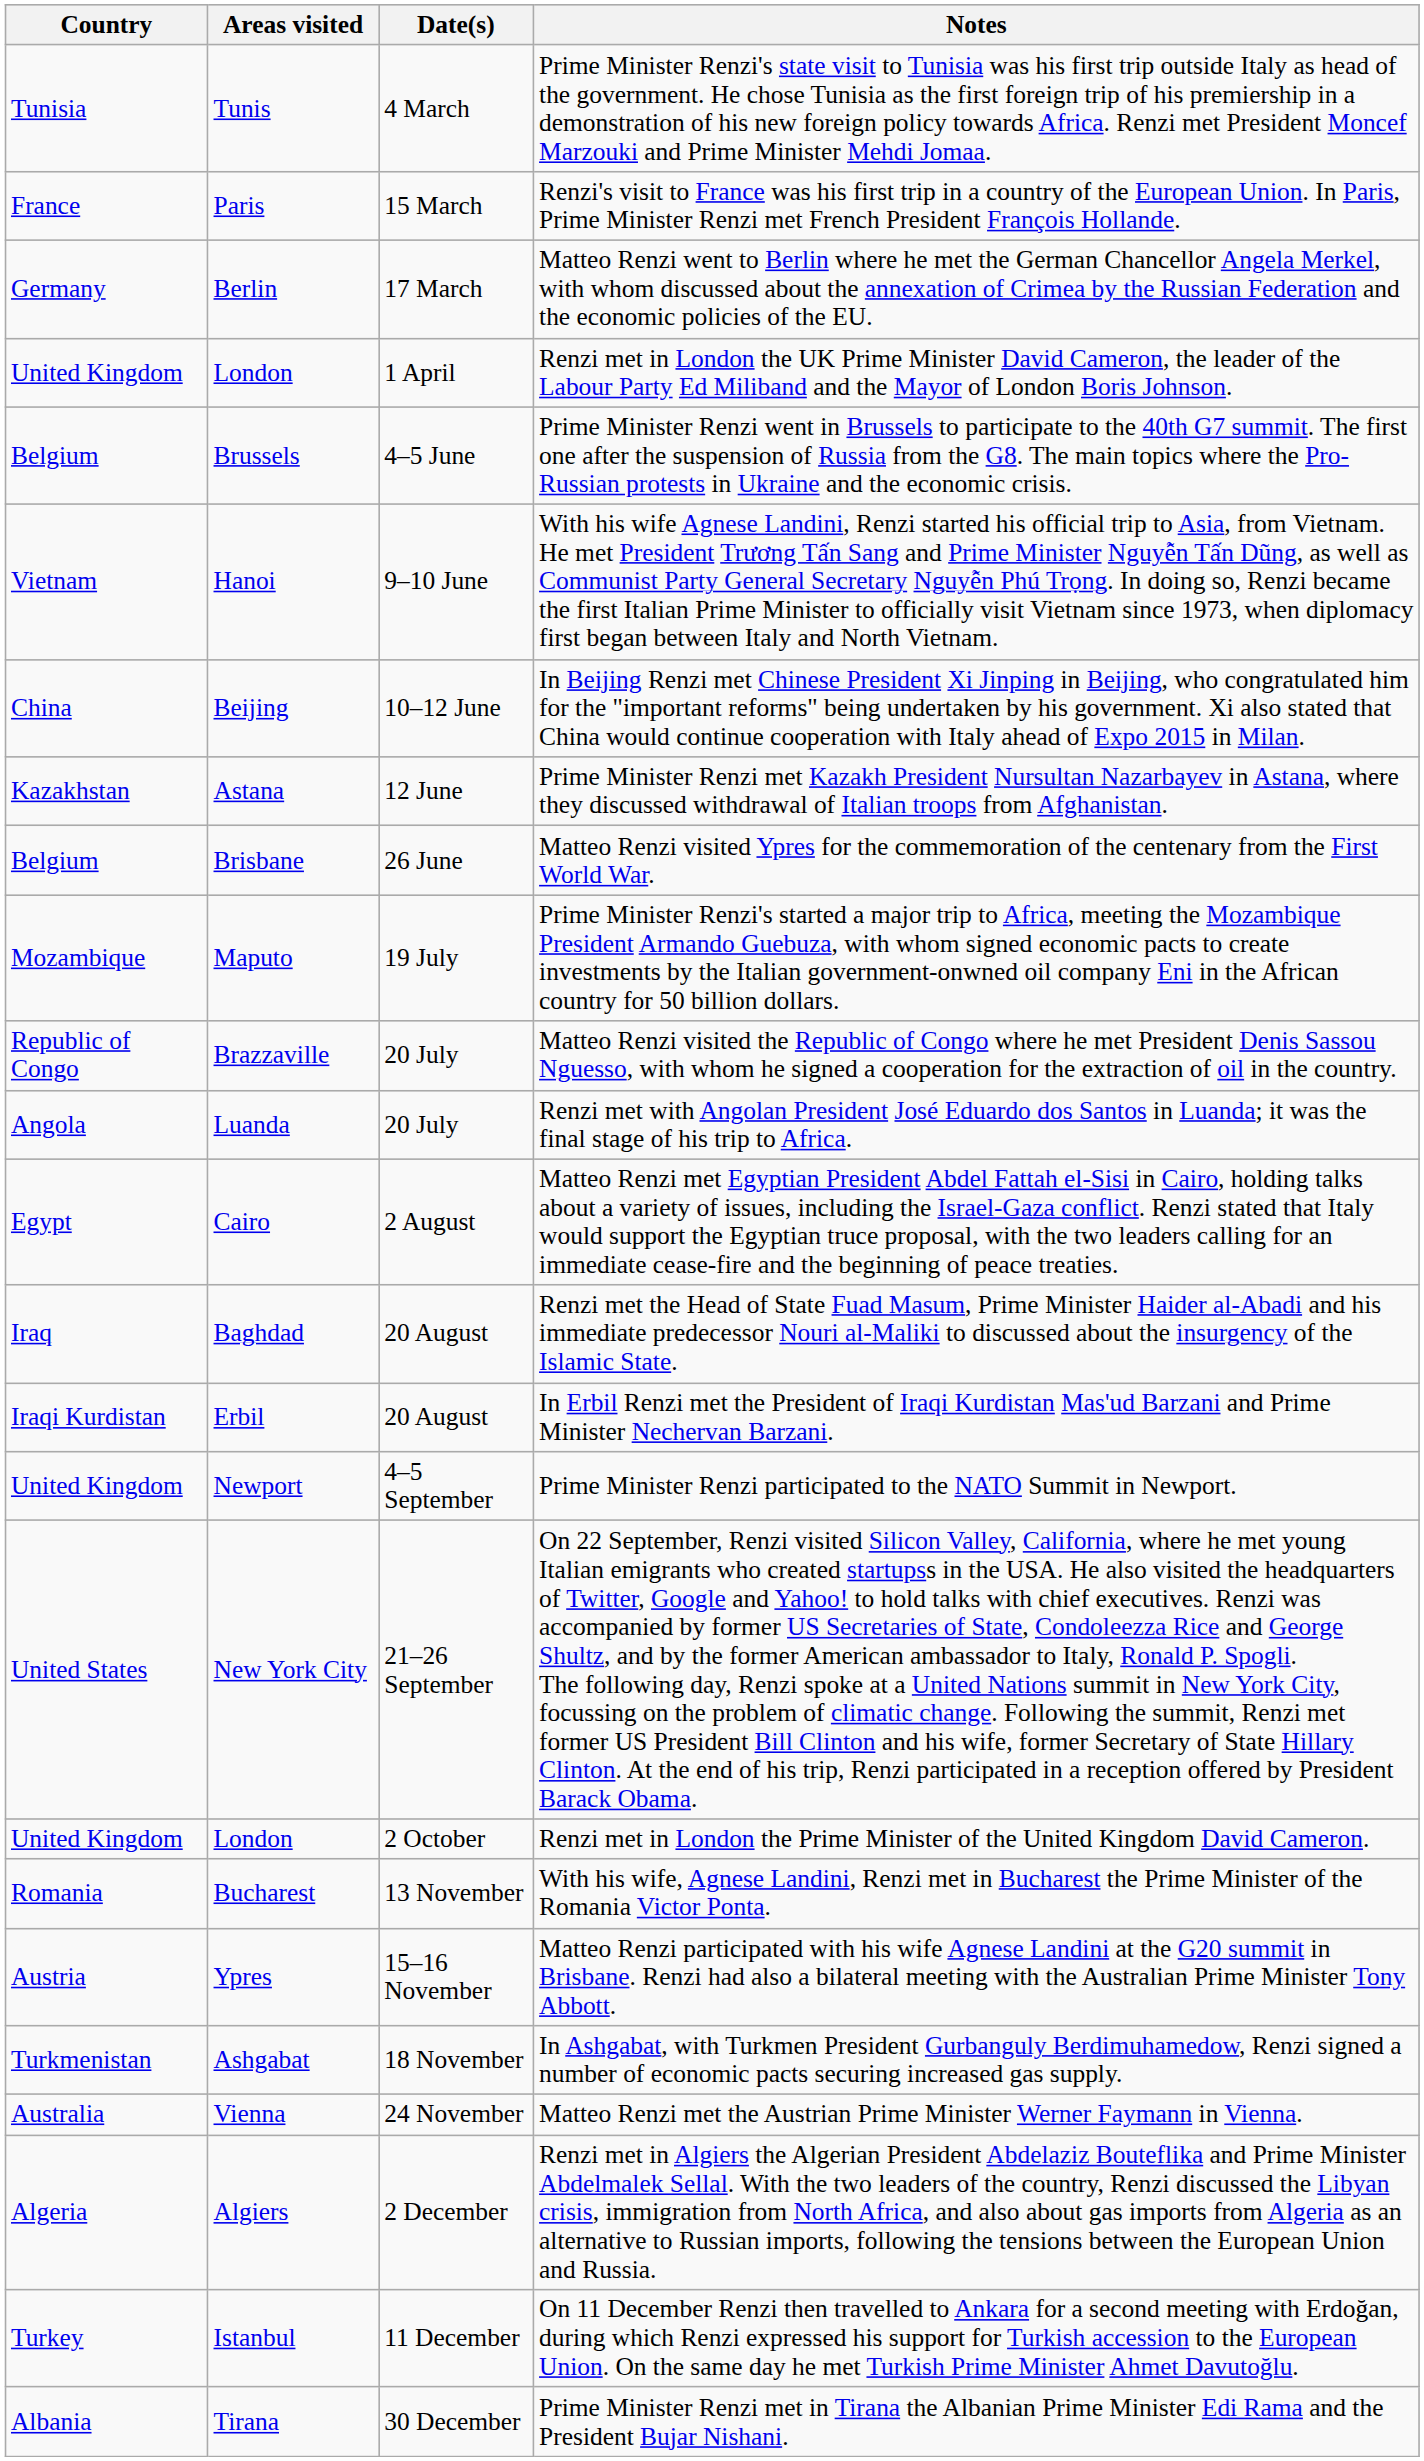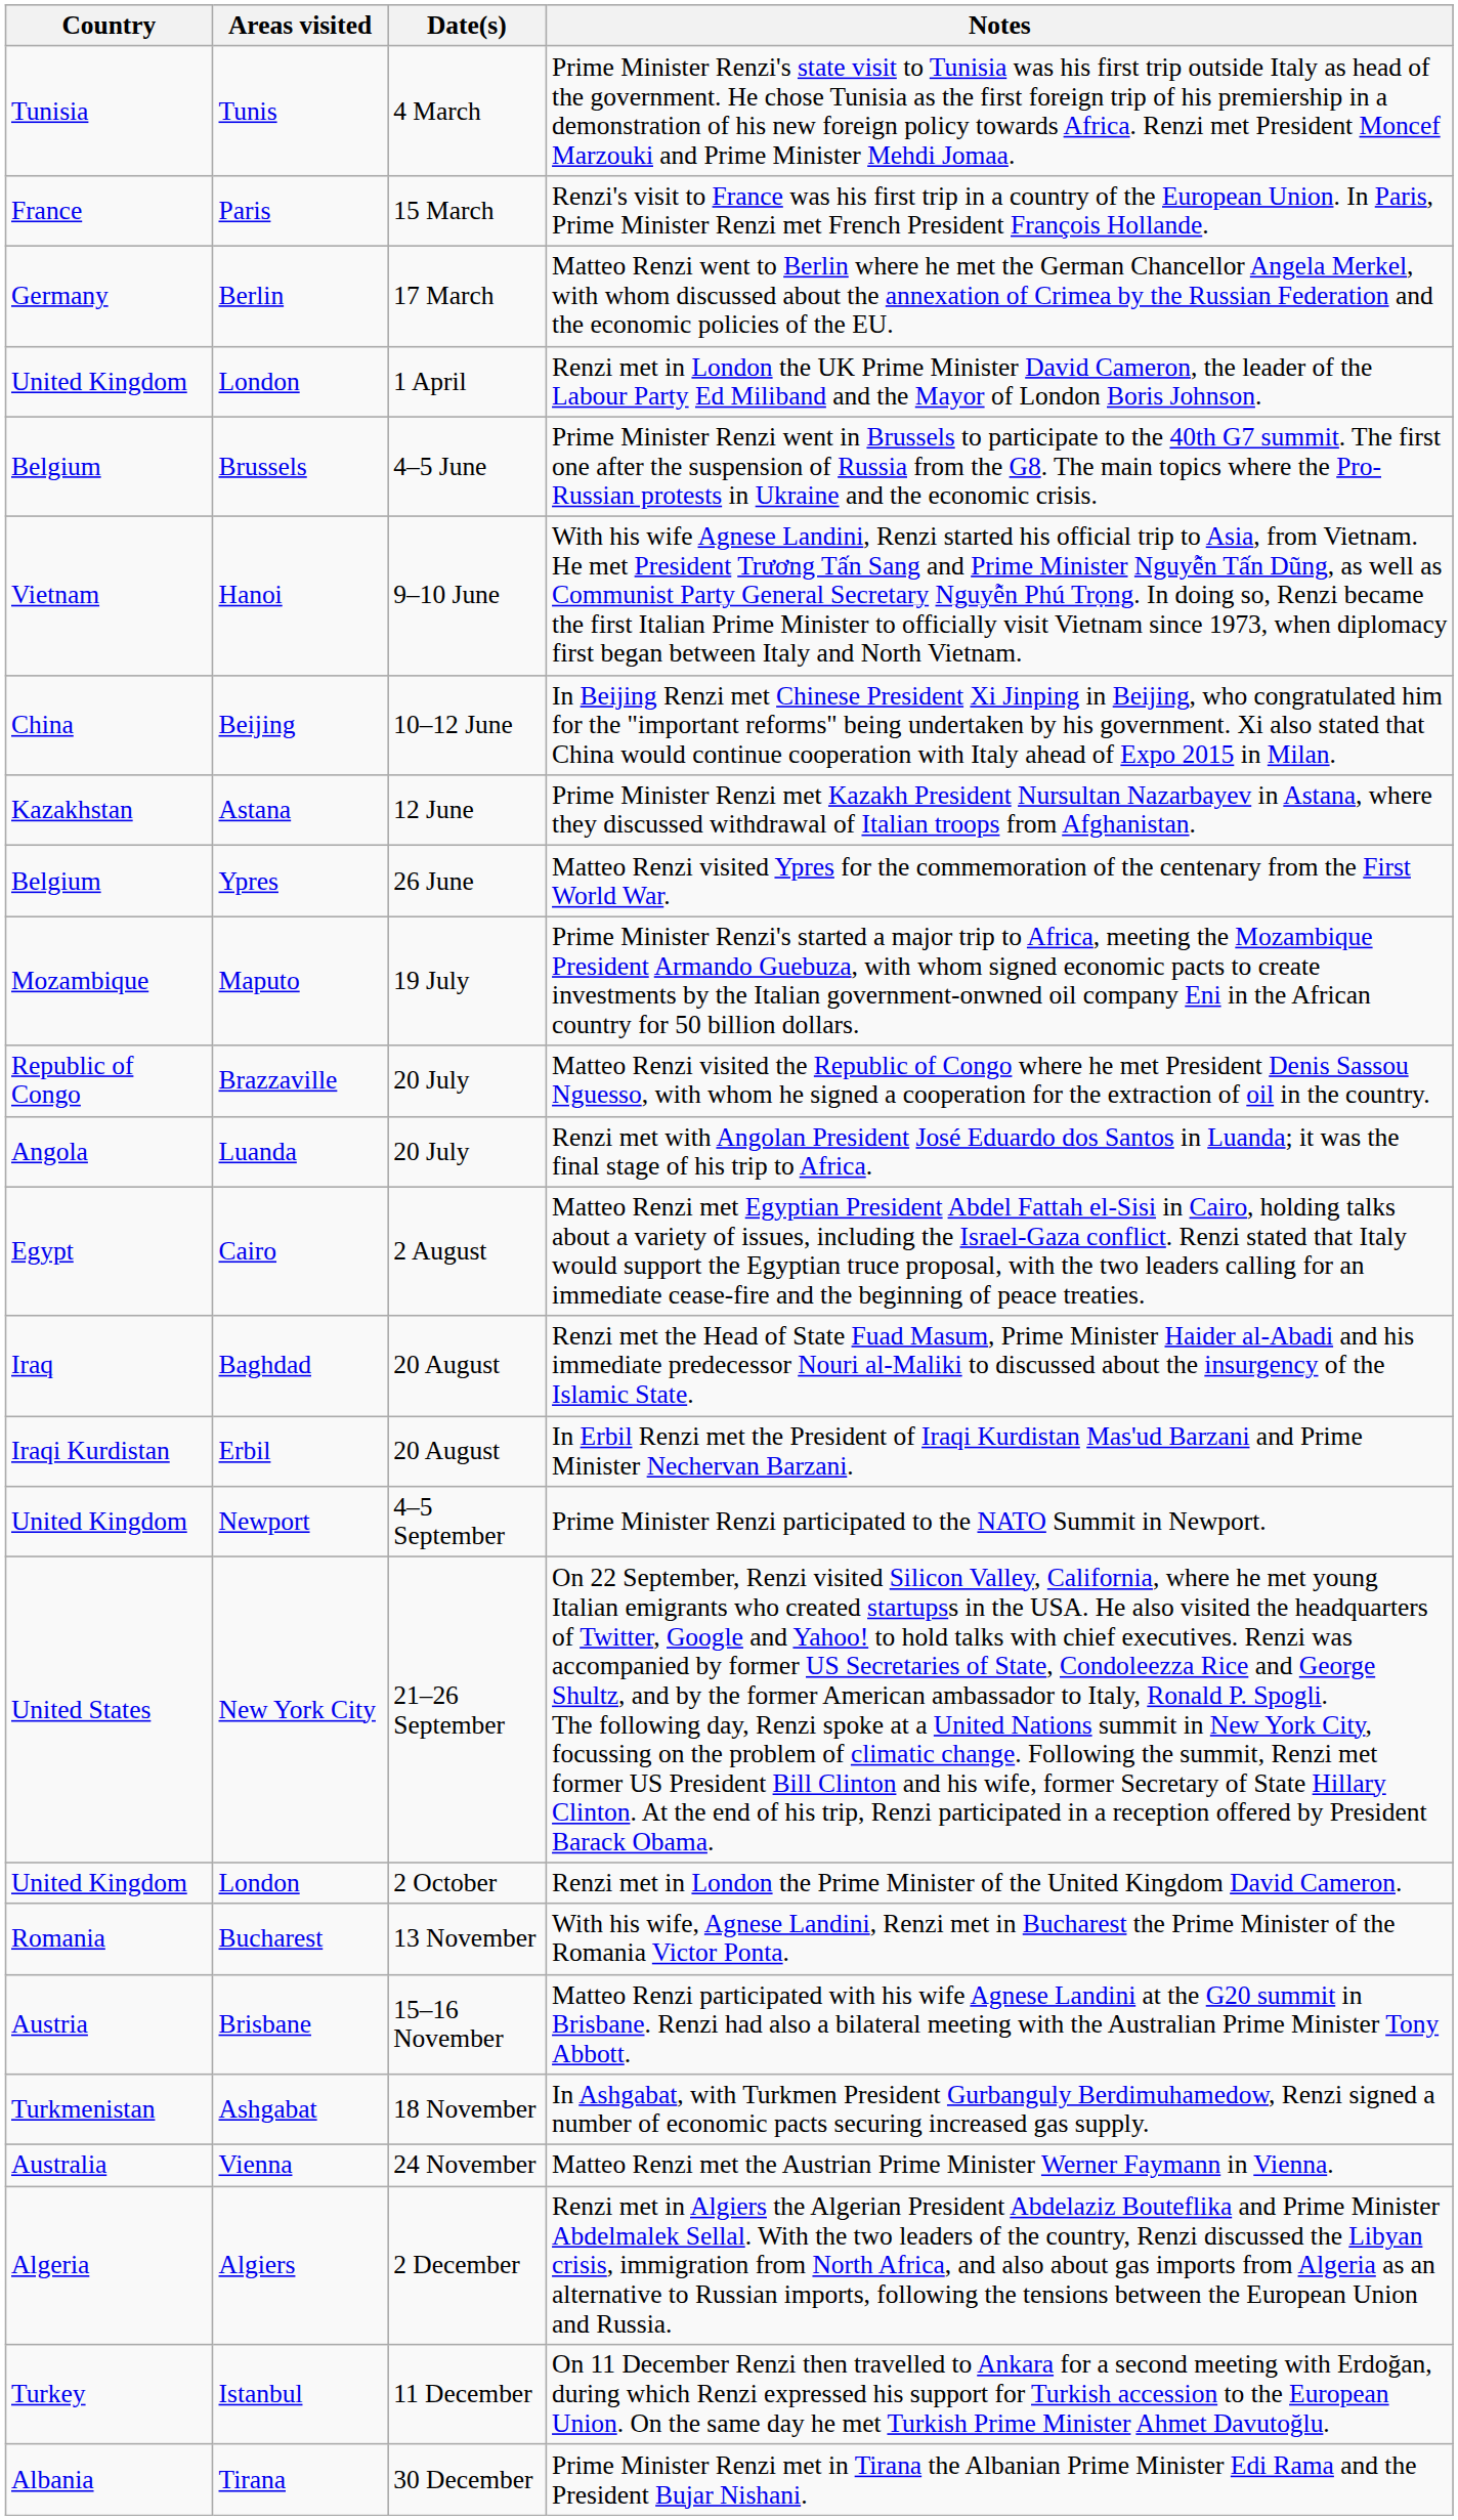row 10 | Areas visited: Brisbane -> Ypres
row 21 | Areas visited: Ypres -> Brisbane
